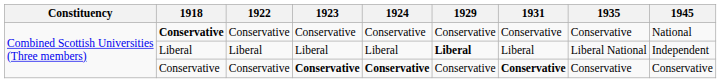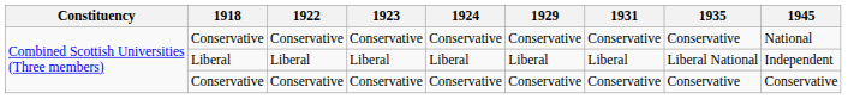row 2 | 1918: bold -> normal
row 3 | 1929: bold -> normal
row 4 | 1923: bold -> normal
row 4 | 1924: bold -> normal
row 4 | 1931: bold -> normal
